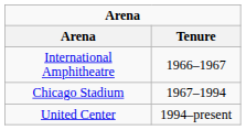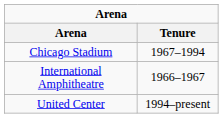rows swapped: International Amphitheatre <-> Chicago Stadium
